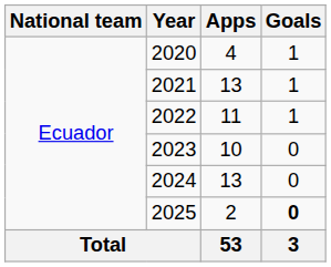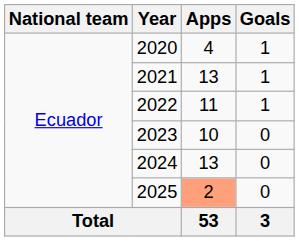2025 | Apps: no background -> lightsalmon background
2025 | Goals: bold -> normal
